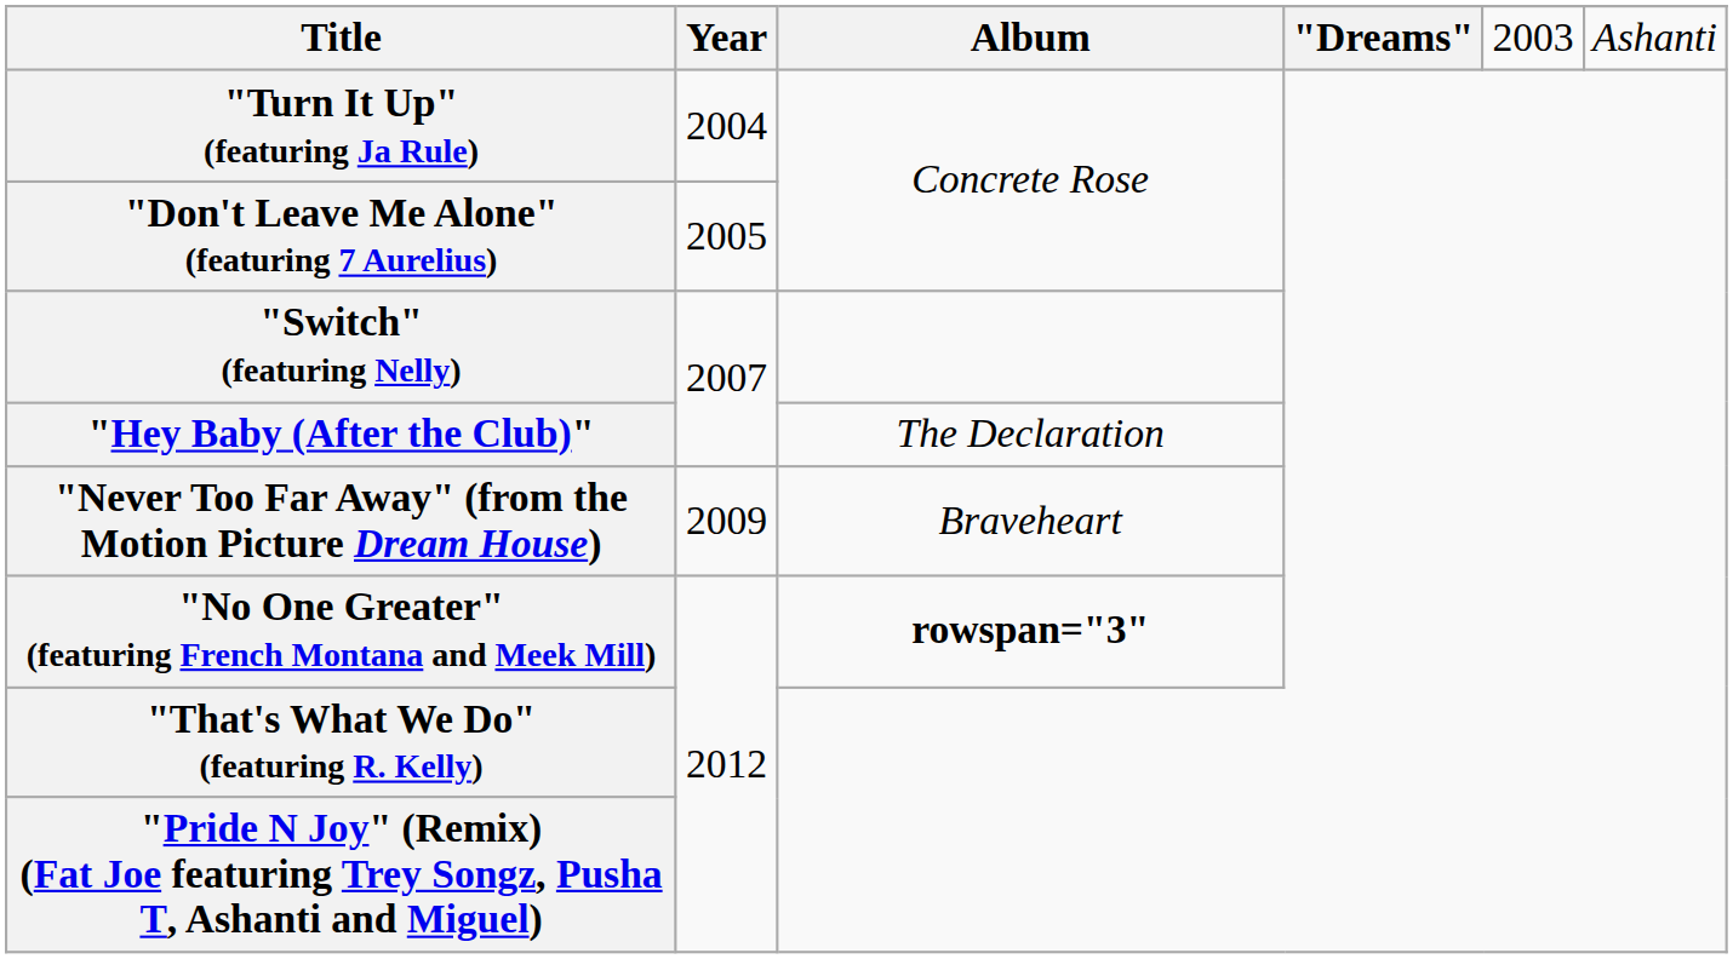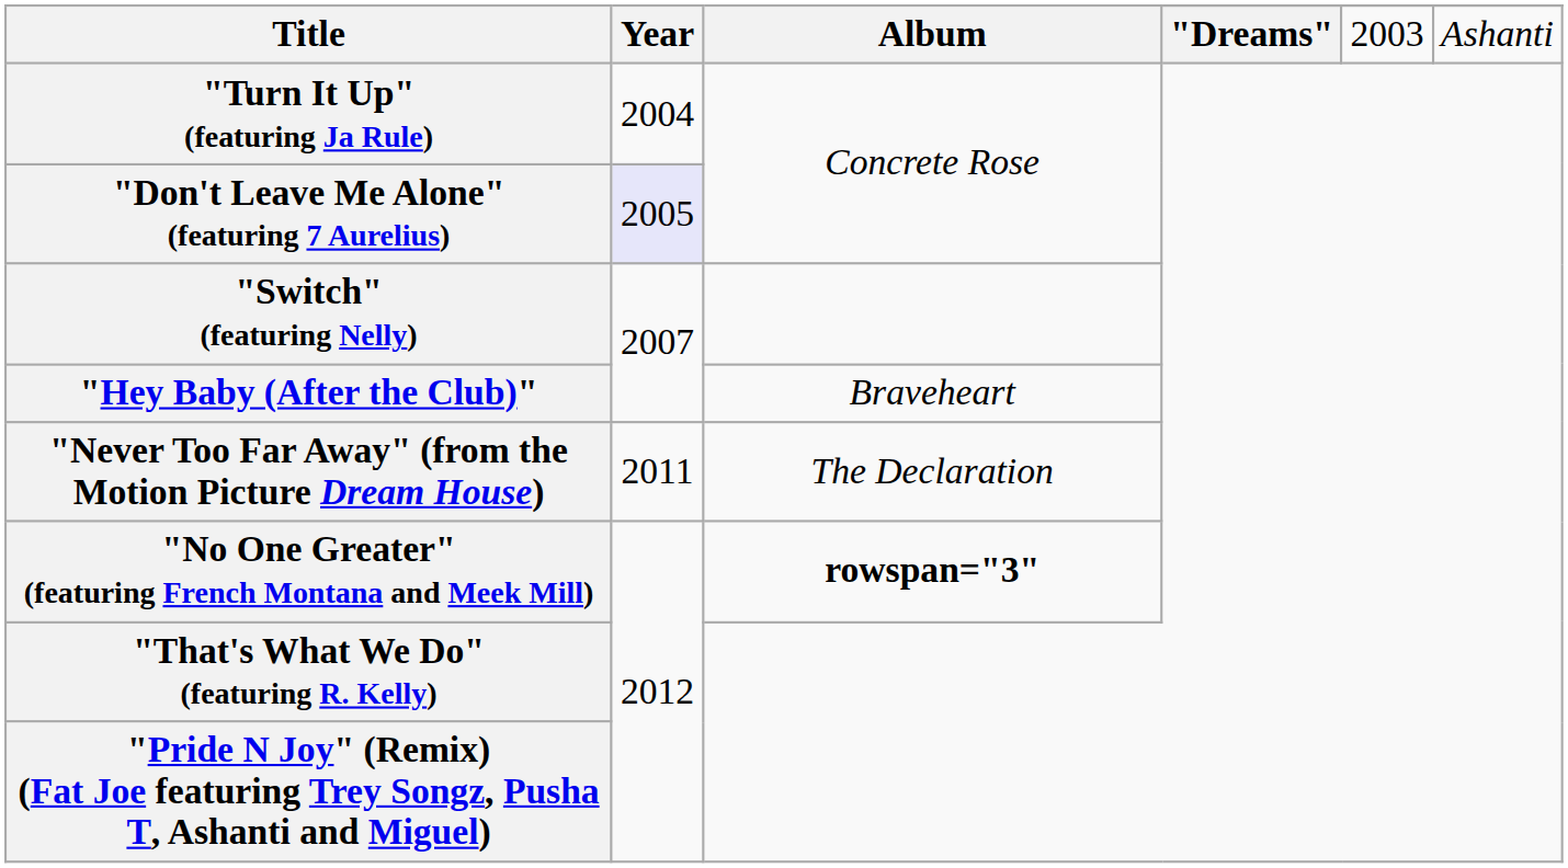"Don't Leave Me Alone" (featuring 7 Aurelius) | Year: no background -> lavender background
"Hey Baby (After the Club)" | Album: The Declaration -> Braveheart
"Never Too Far Away" (from the Motion Picture Dream House) | Year: 2009 -> 2011
"Never Too Far Away" (from the Motion Picture Dream House) | Album: Braveheart -> The Declaration
